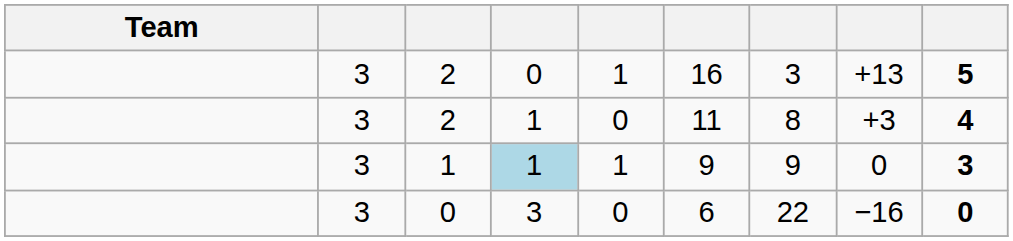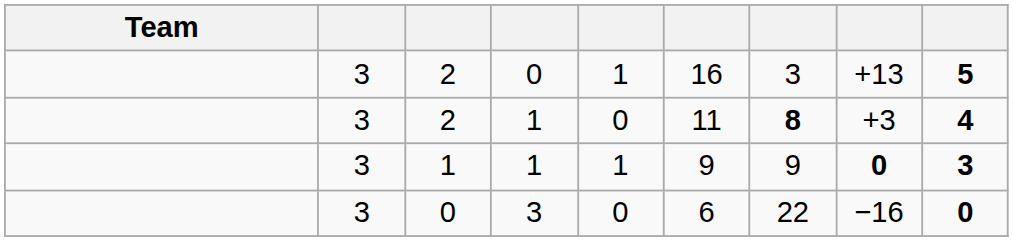row 3 | column 7: normal -> bold
row 4 | column 4: lightblue background -> no background
row 4 | column 8: normal -> bold
